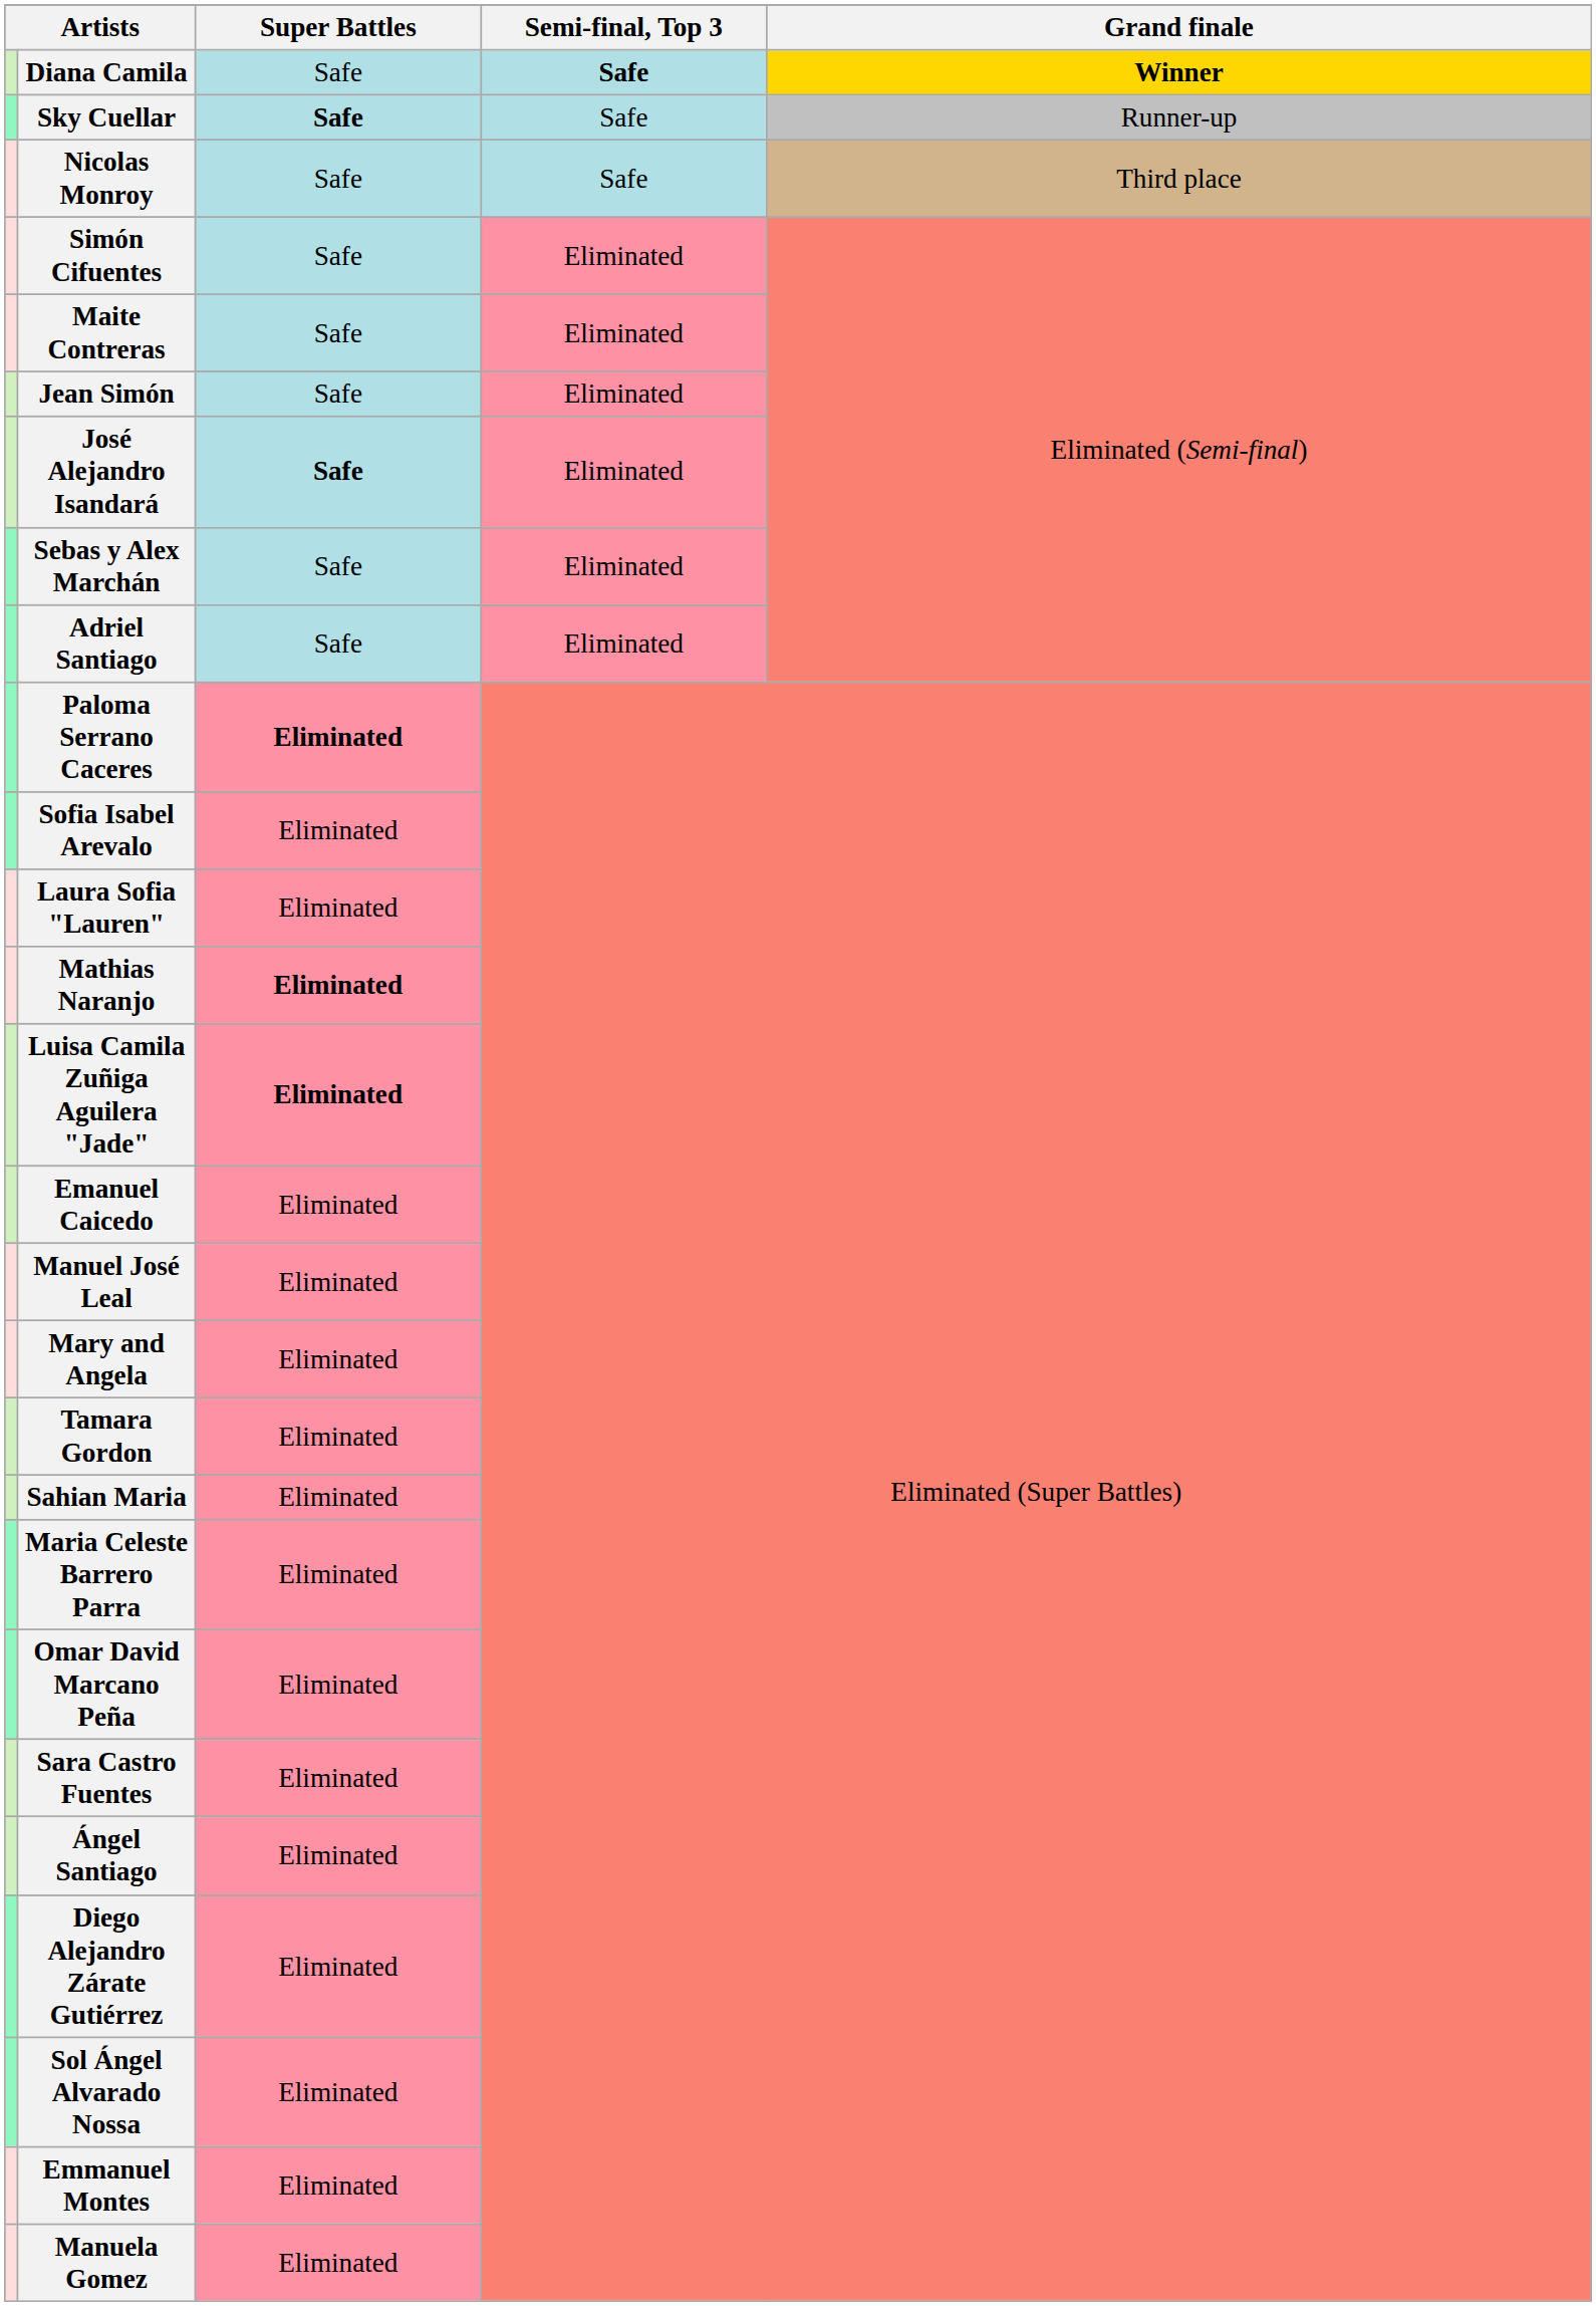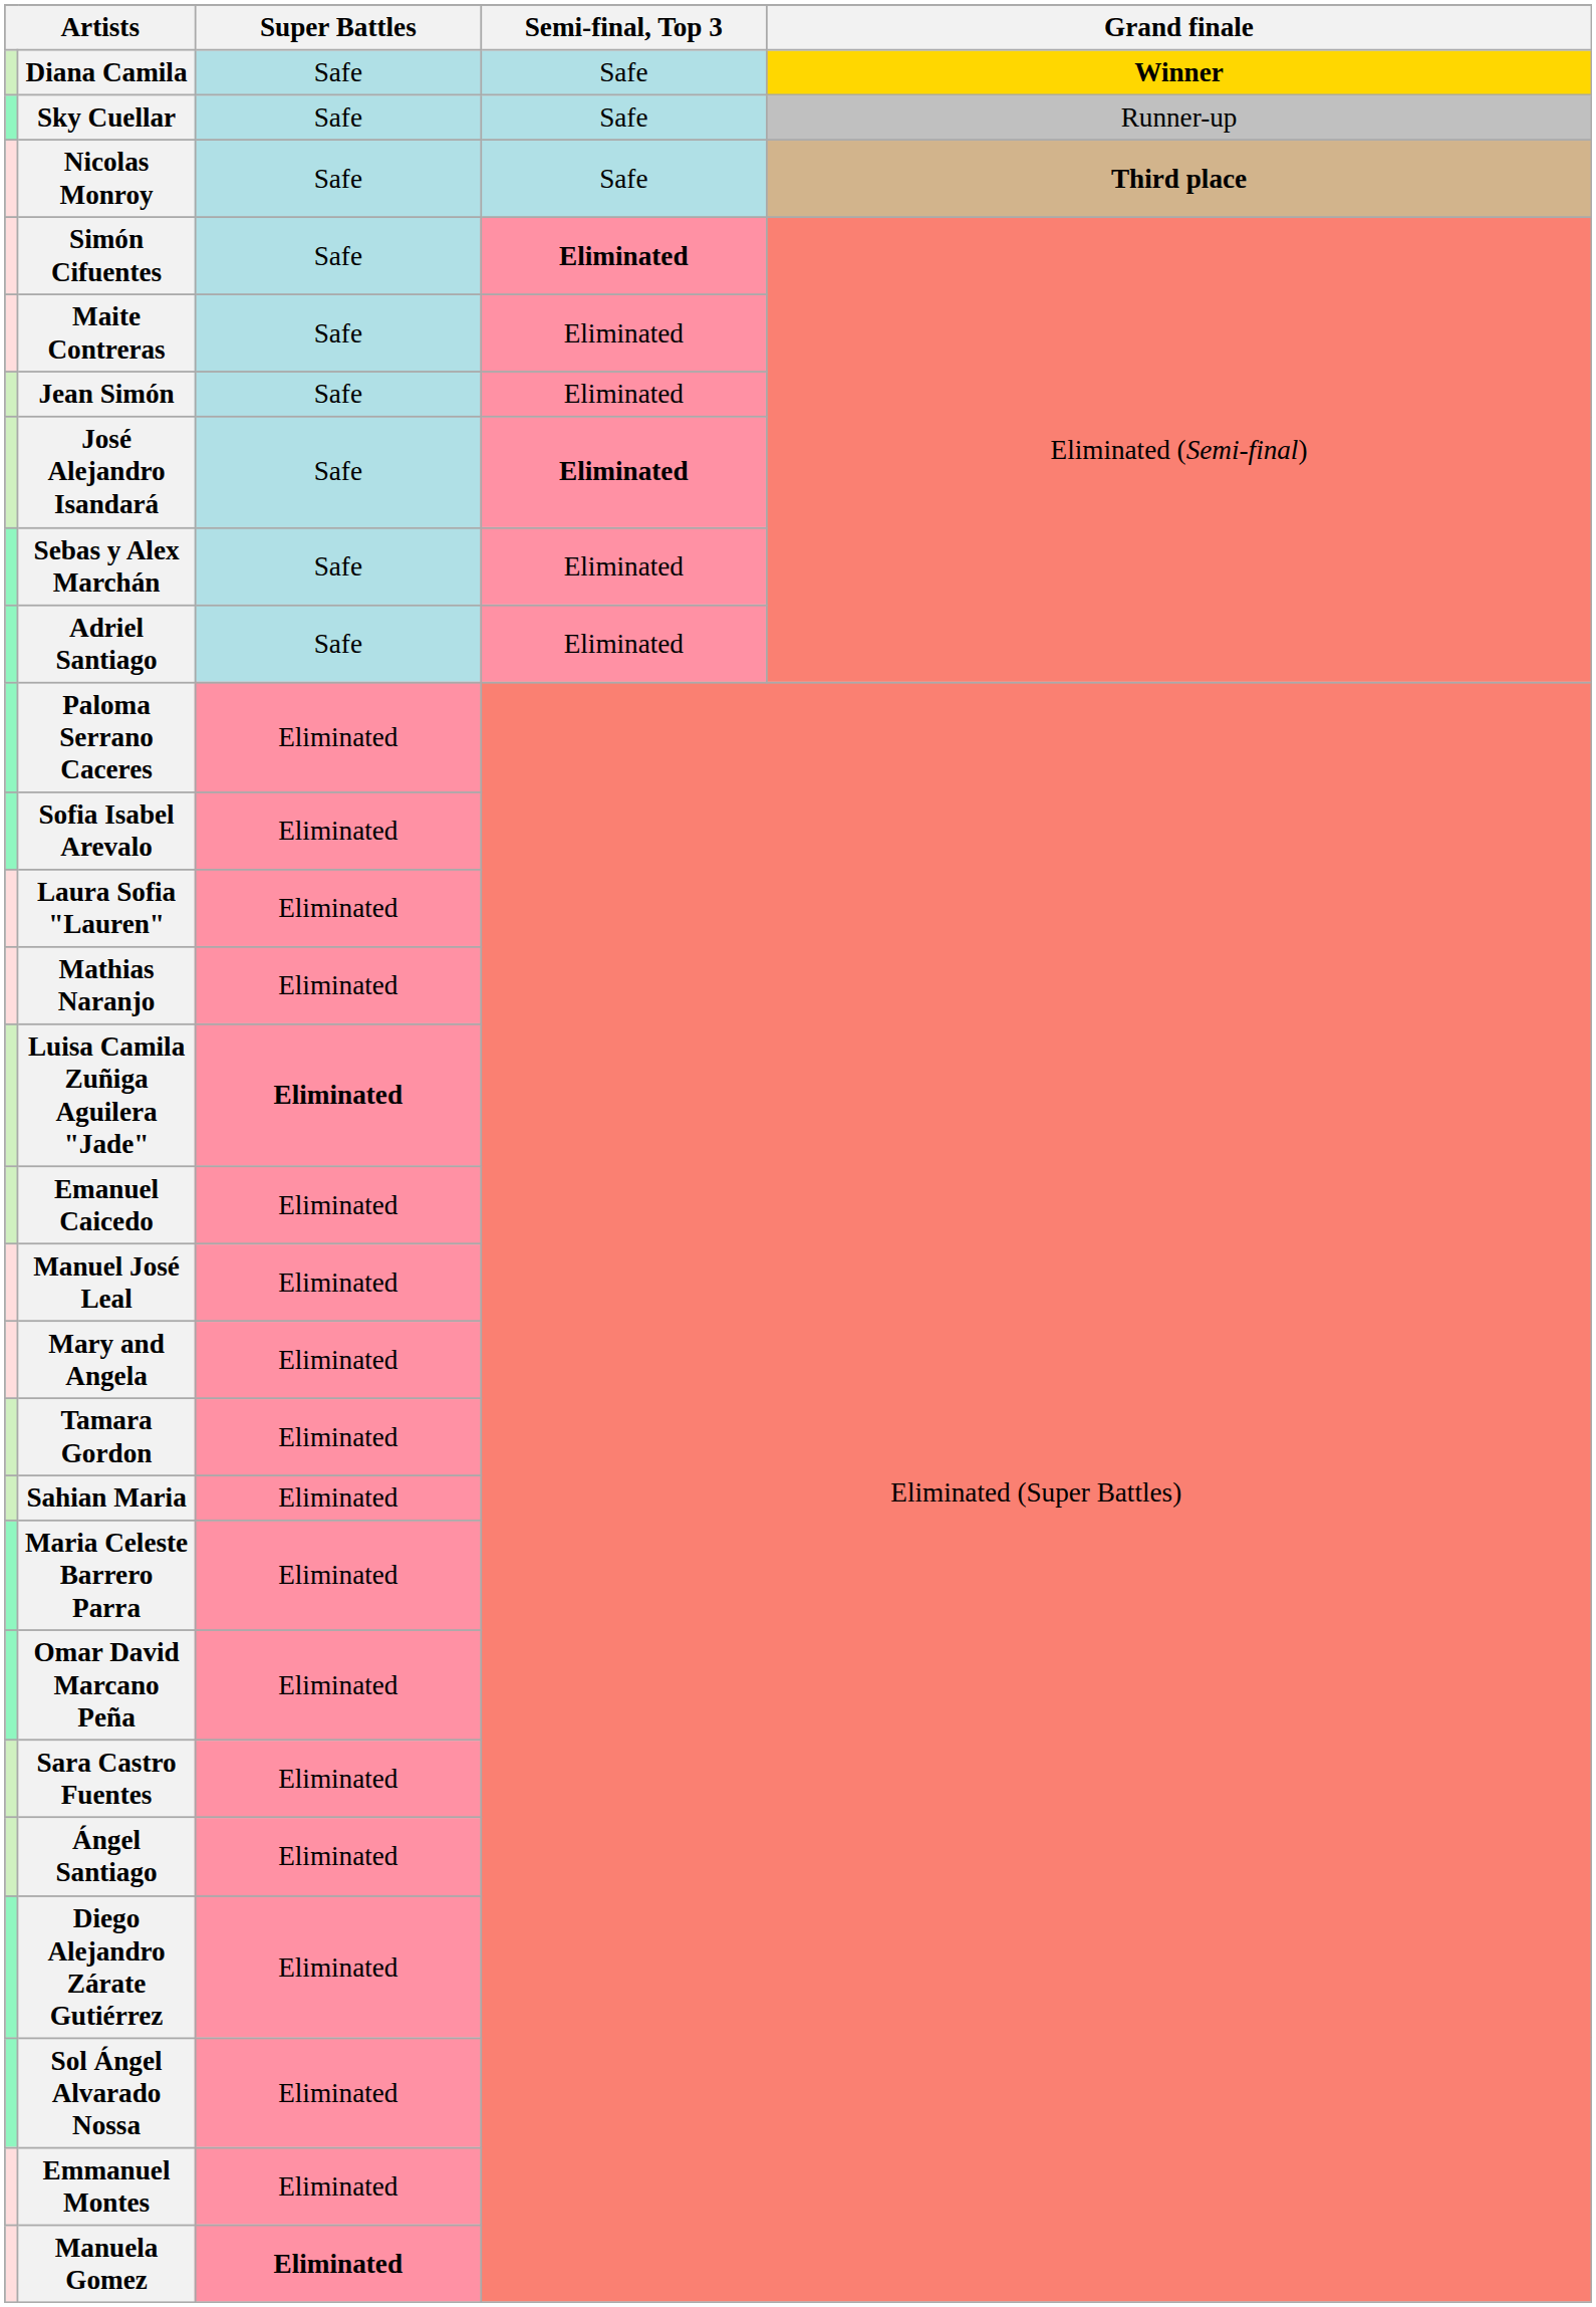Diana Camila | Semi-final, Top 3: bold -> normal
Sky Cuellar | Super Battles: bold -> normal
Nicolas Monroy | Grand finale: normal -> bold
Simón Cifuentes | Semi-final, Top 3: normal -> bold
José Alejandro Isandará | Super Battles: bold -> normal
José Alejandro Isandará | Semi-final, Top 3: normal -> bold
Paloma Serrano Caceres | Super Battles: bold -> normal
Mathias Naranjo | Super Battles: bold -> normal
Manuela Gomez | Super Battles: normal -> bold
